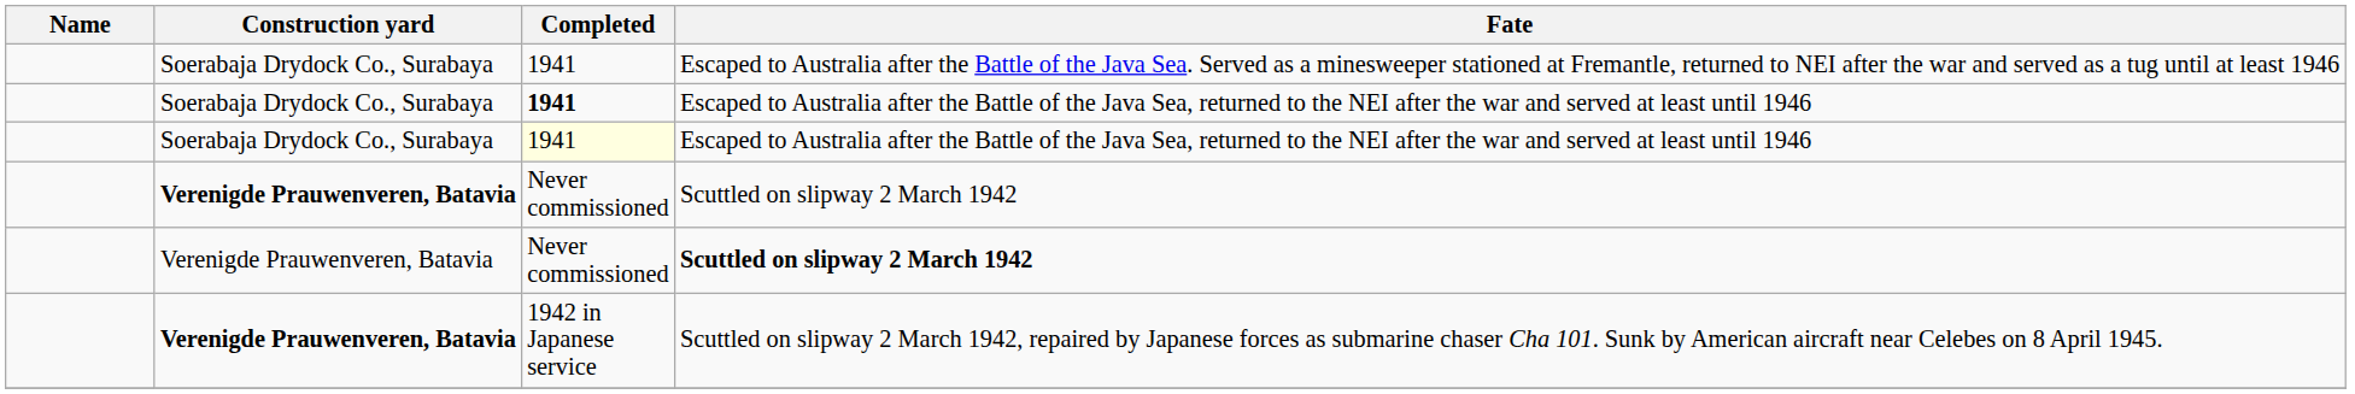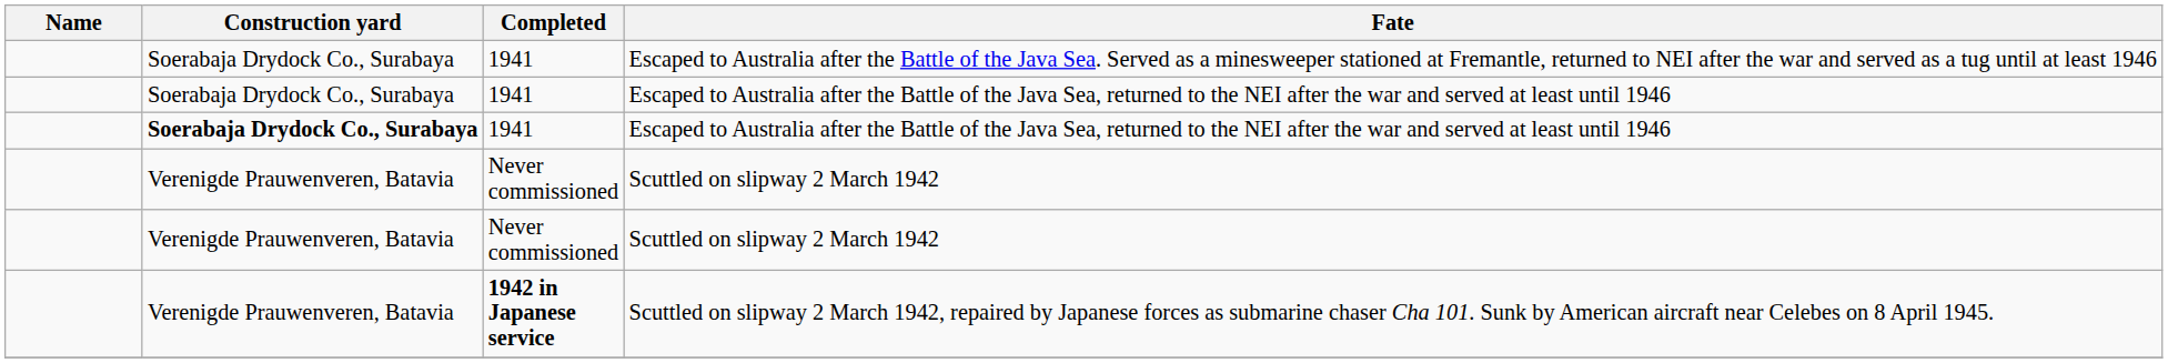row 3 | Completed: bold -> normal
row 4 | Construction yard: normal -> bold
row 4 | Completed: lightyellow background -> no background
row 5 | Construction yard: bold -> normal
row 6 | Fate: bold -> normal
row 7 | Construction yard: bold -> normal
row 7 | Completed: normal -> bold
